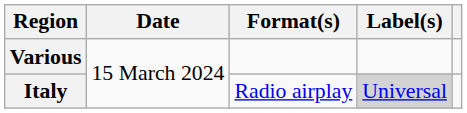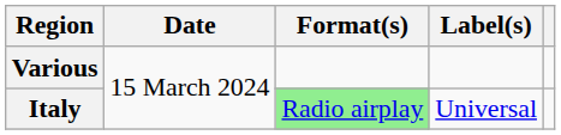Italy | Format(s): no background -> lightgreen background
Italy | Label(s): lightgrey background -> no background
